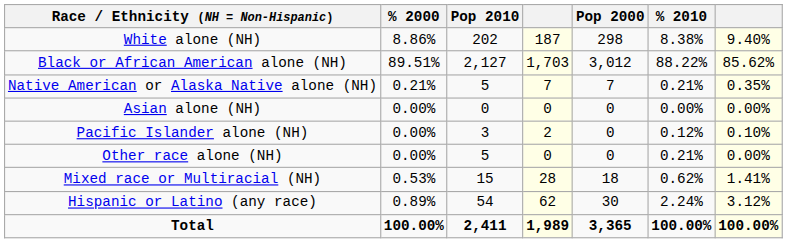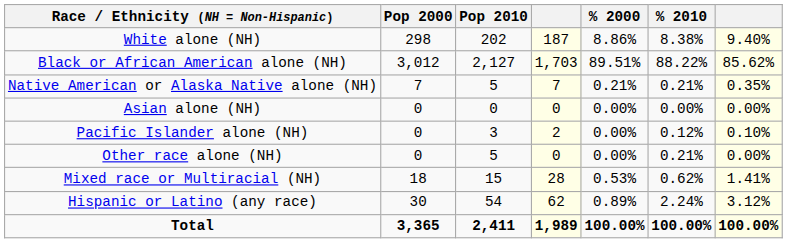columns swapped: Pop 2000 <-> % 2000
